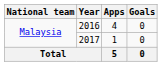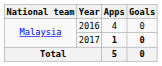2017 | Apps: normal -> bold
2017 | Goals: normal -> bold
